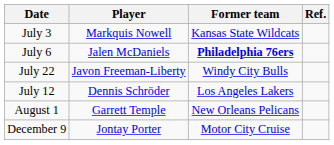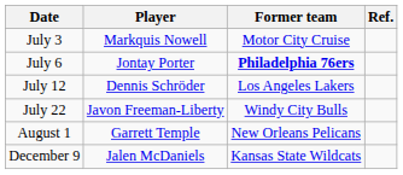July 3 | Former team: Kansas State Wildcats -> Motor City Cruise
July 6 | Player: Jalen McDaniels -> Jontay Porter
rows swapped: July 12 <-> July 22
December 9 | Player: Jontay Porter -> Jalen McDaniels
December 9 | Former team: Motor City Cruise -> Kansas State Wildcats
